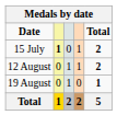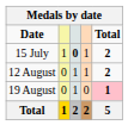15 July | column 2: bold -> normal
15 July | column 3: normal -> bold
19 August | Total: no background -> pink background
